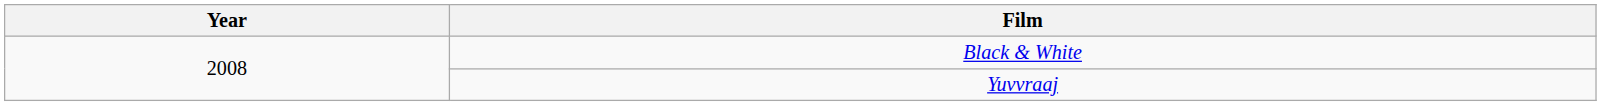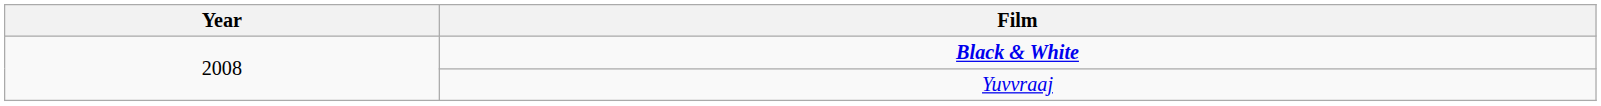Black & White | Film: normal -> bold
